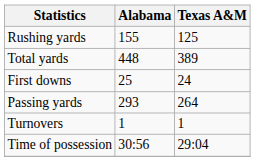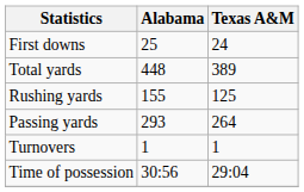rows swapped: First downs <-> Rushing yards
